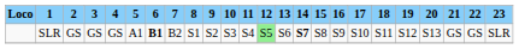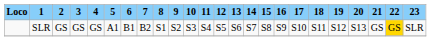row 2 | 6: bold -> normal
row 2 | 12: lightgreen background -> no background
row 2 | 14: bold -> normal
row 2 | 22: no background -> gold background
